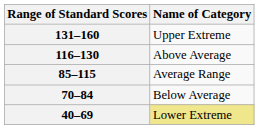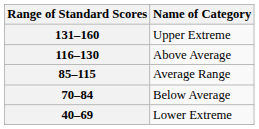40–69 | Name of Category: khaki background -> no background
